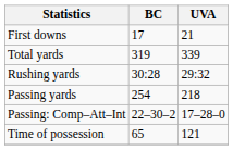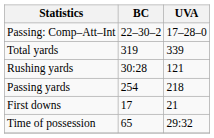rows swapped: First downs <-> Passing: Comp–Att–Int
Rushing yards | UVA: 29:32 -> 121
Time of possession | UVA: 121 -> 29:32
